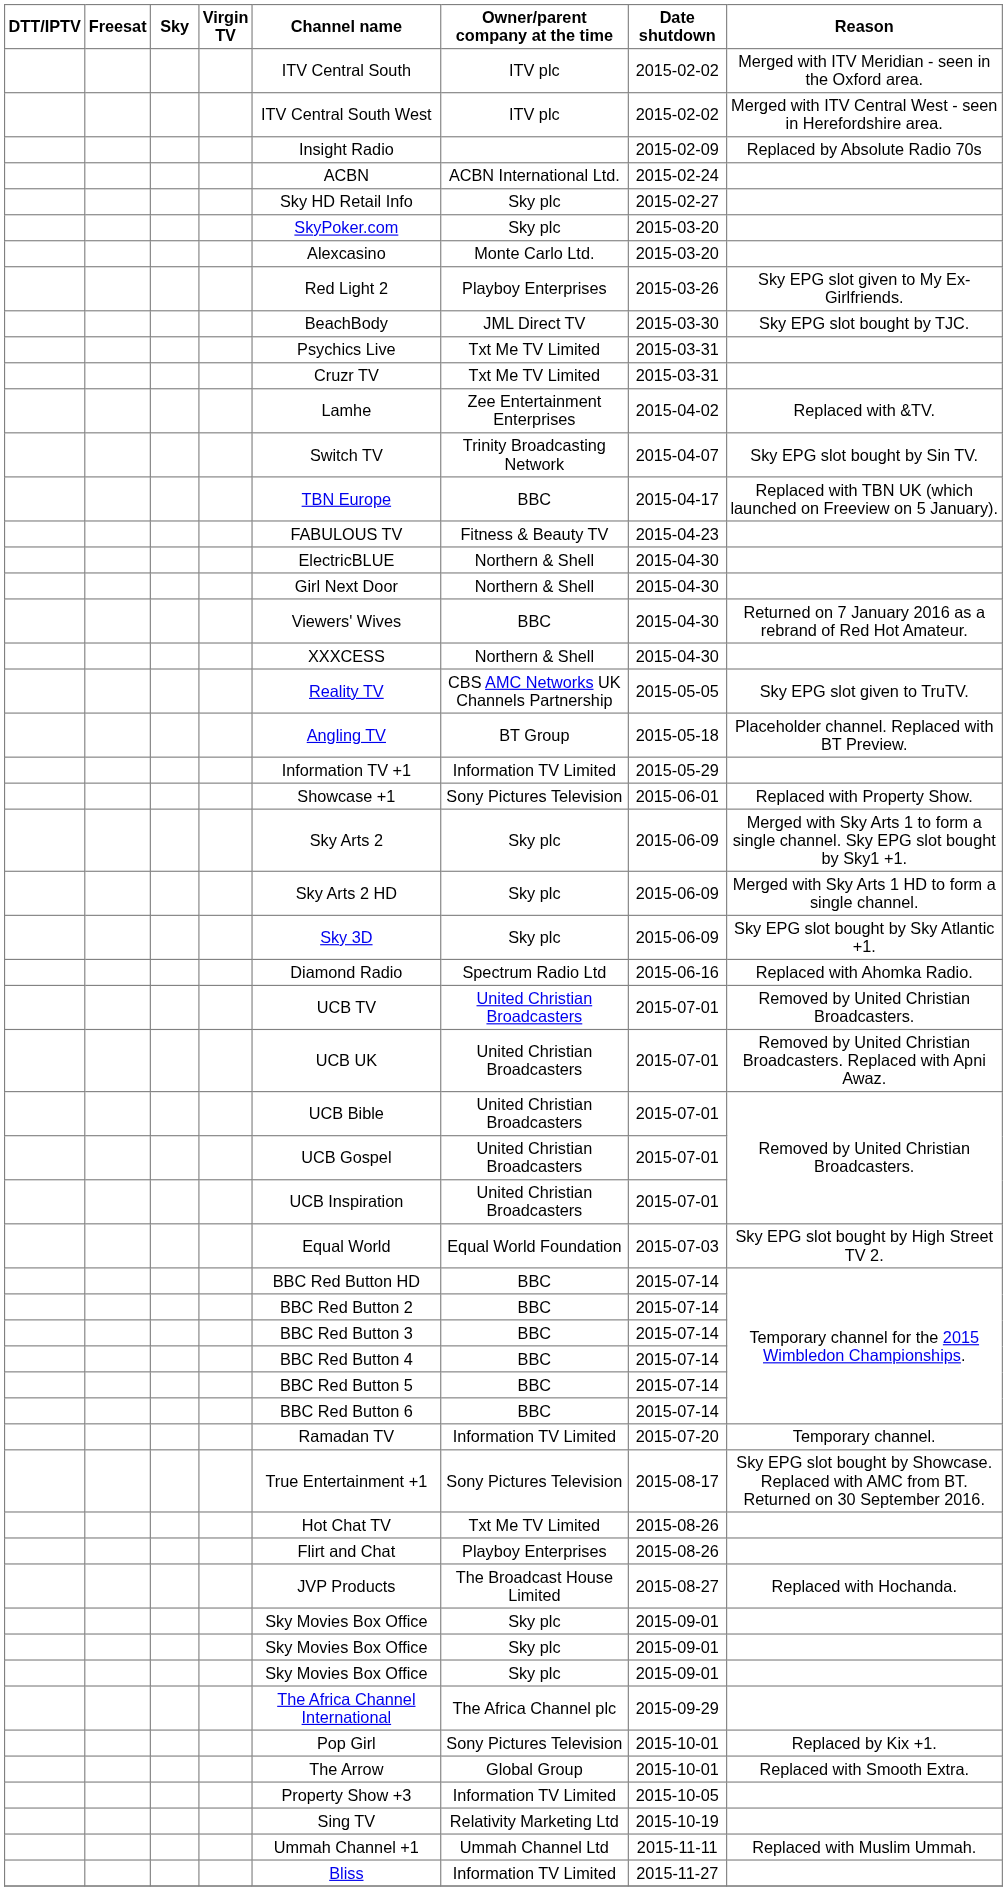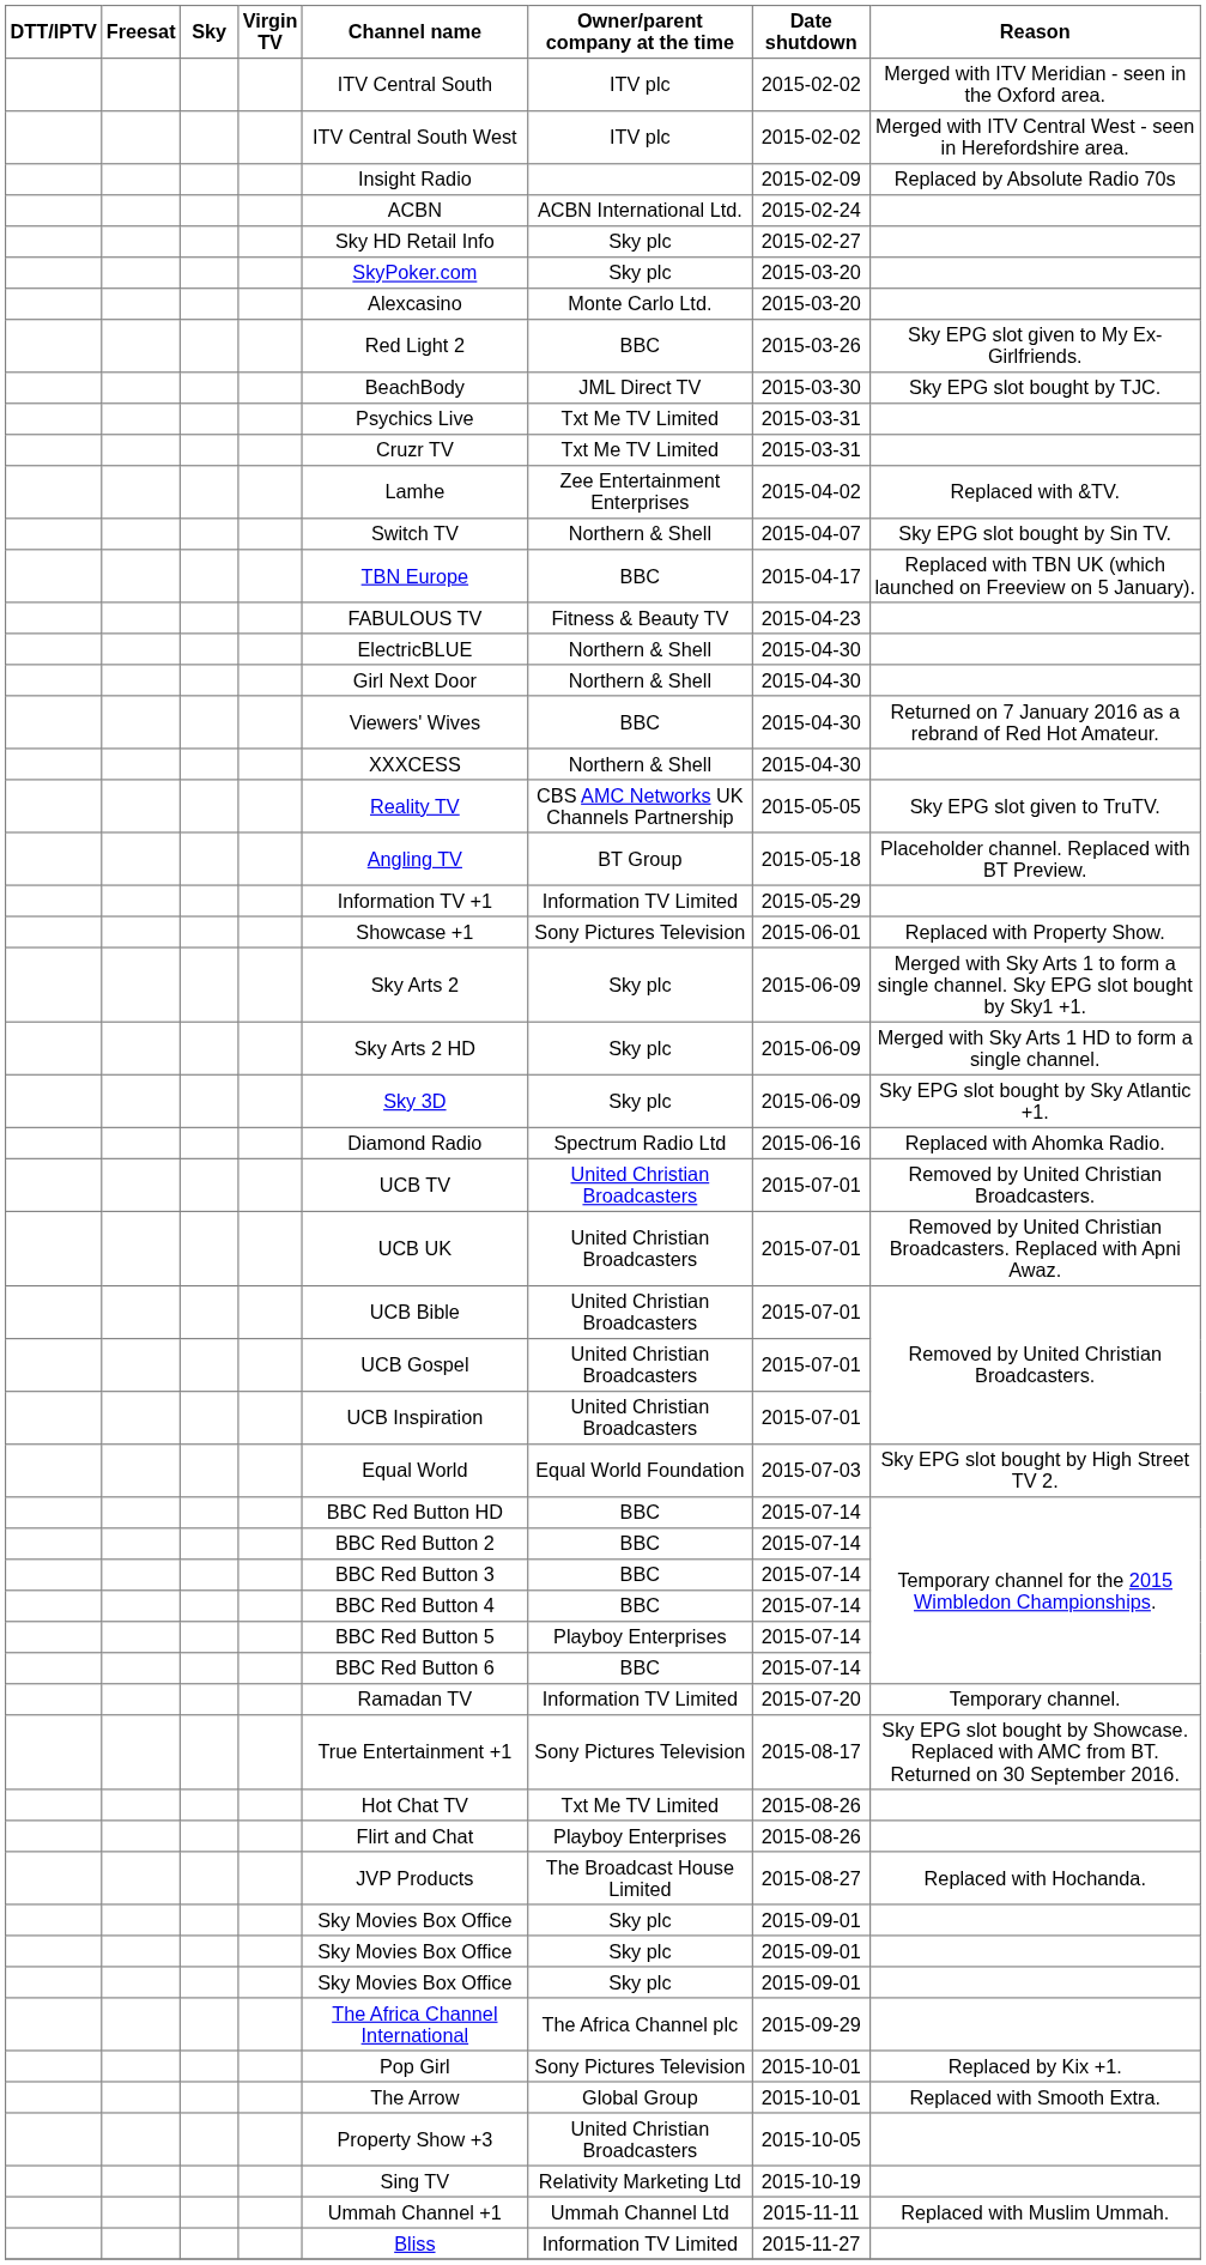row 9 | Owner/parent company at the time: Playboy Enterprises -> BBC
row 14 | Owner/parent company at the time: Trinity Broadcasting Network -> Northern & Shell
row 39 | Owner/parent company at the time: BBC -> Playboy Enterprises
row 52 | Owner/parent company at the time: Information TV Limited -> United Christian Broadcasters
